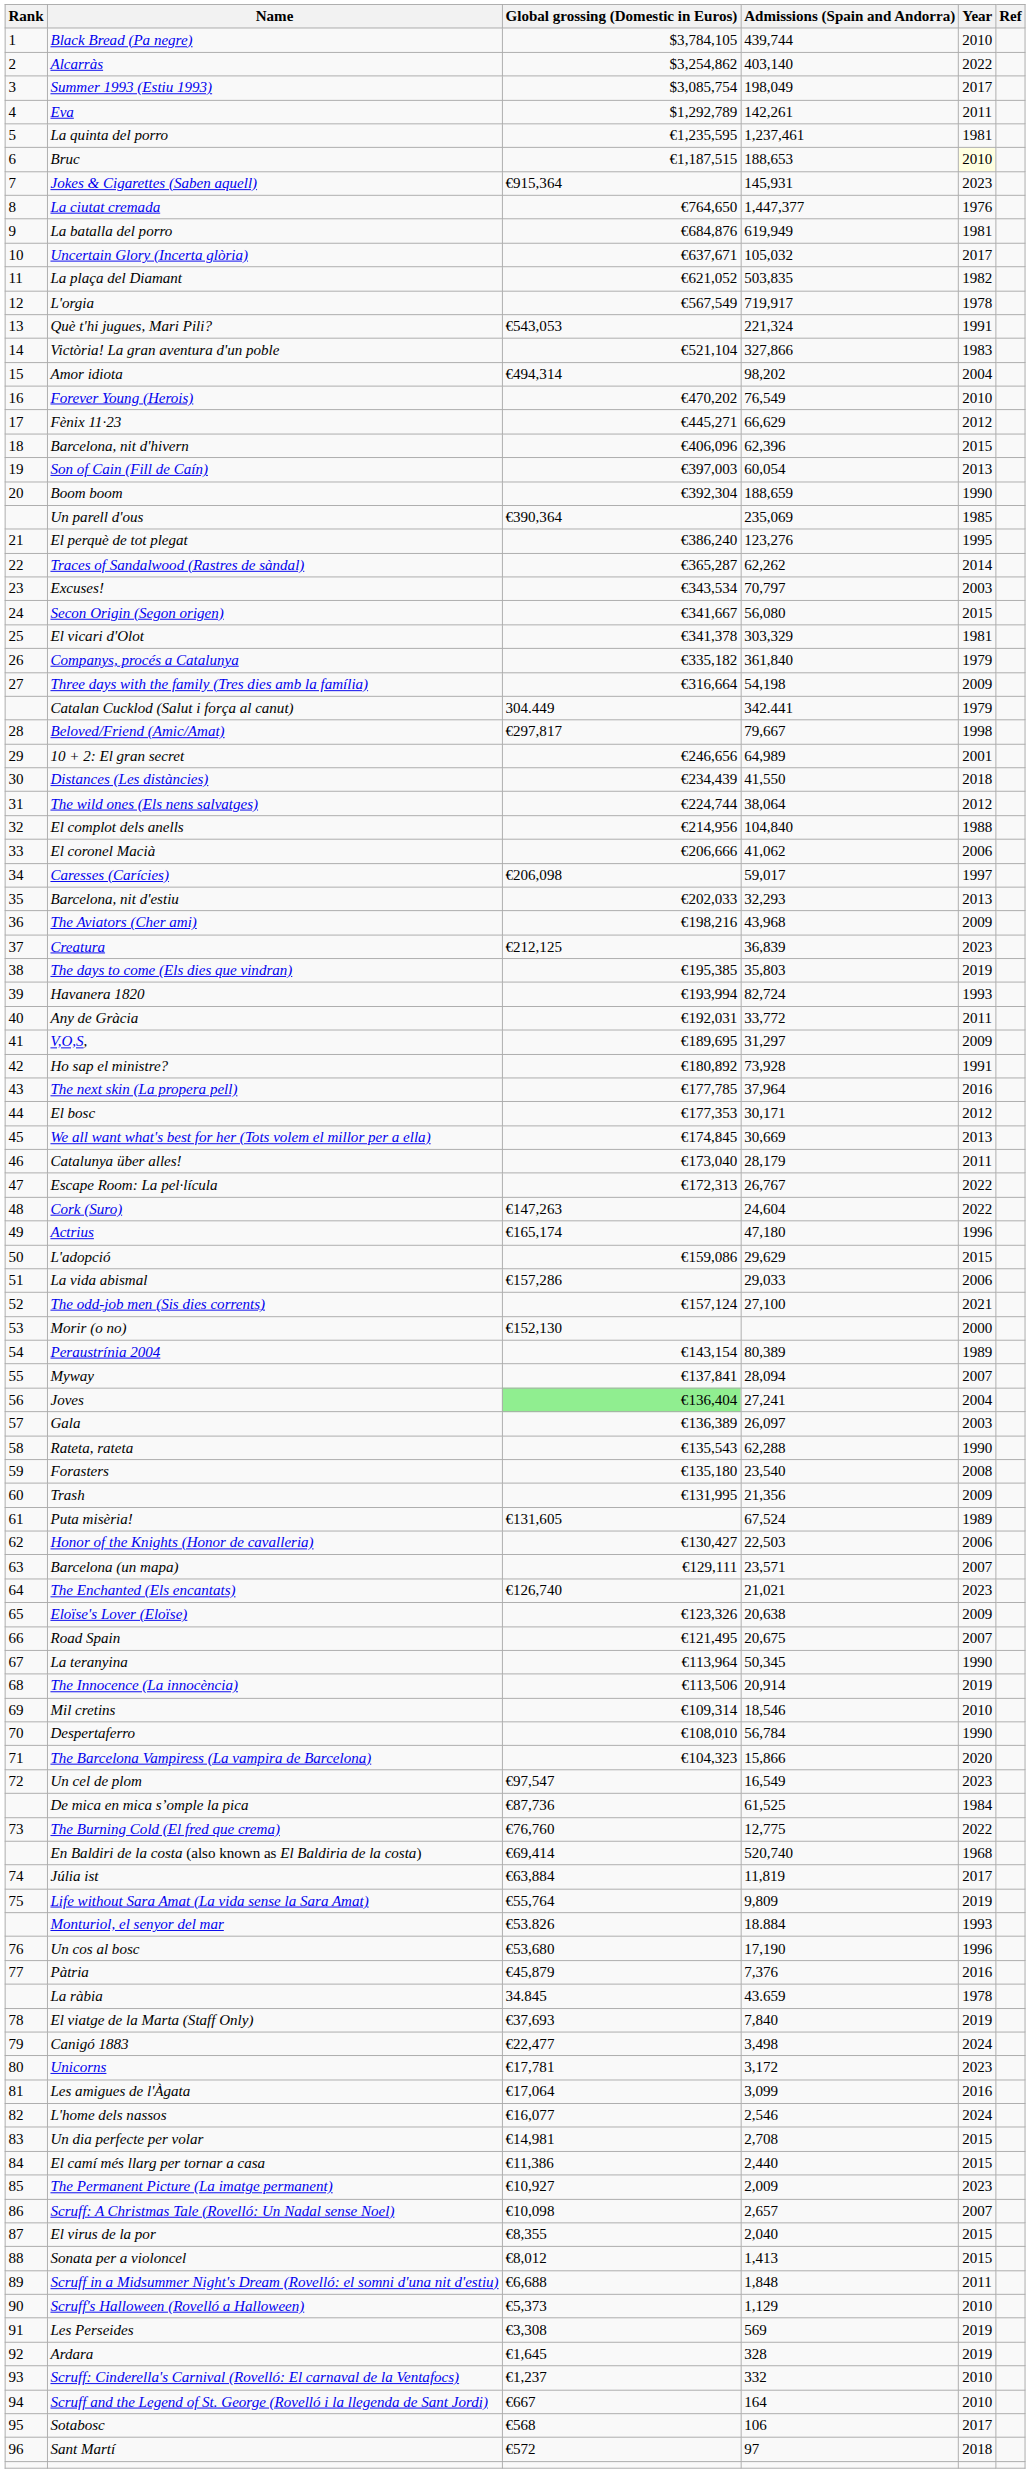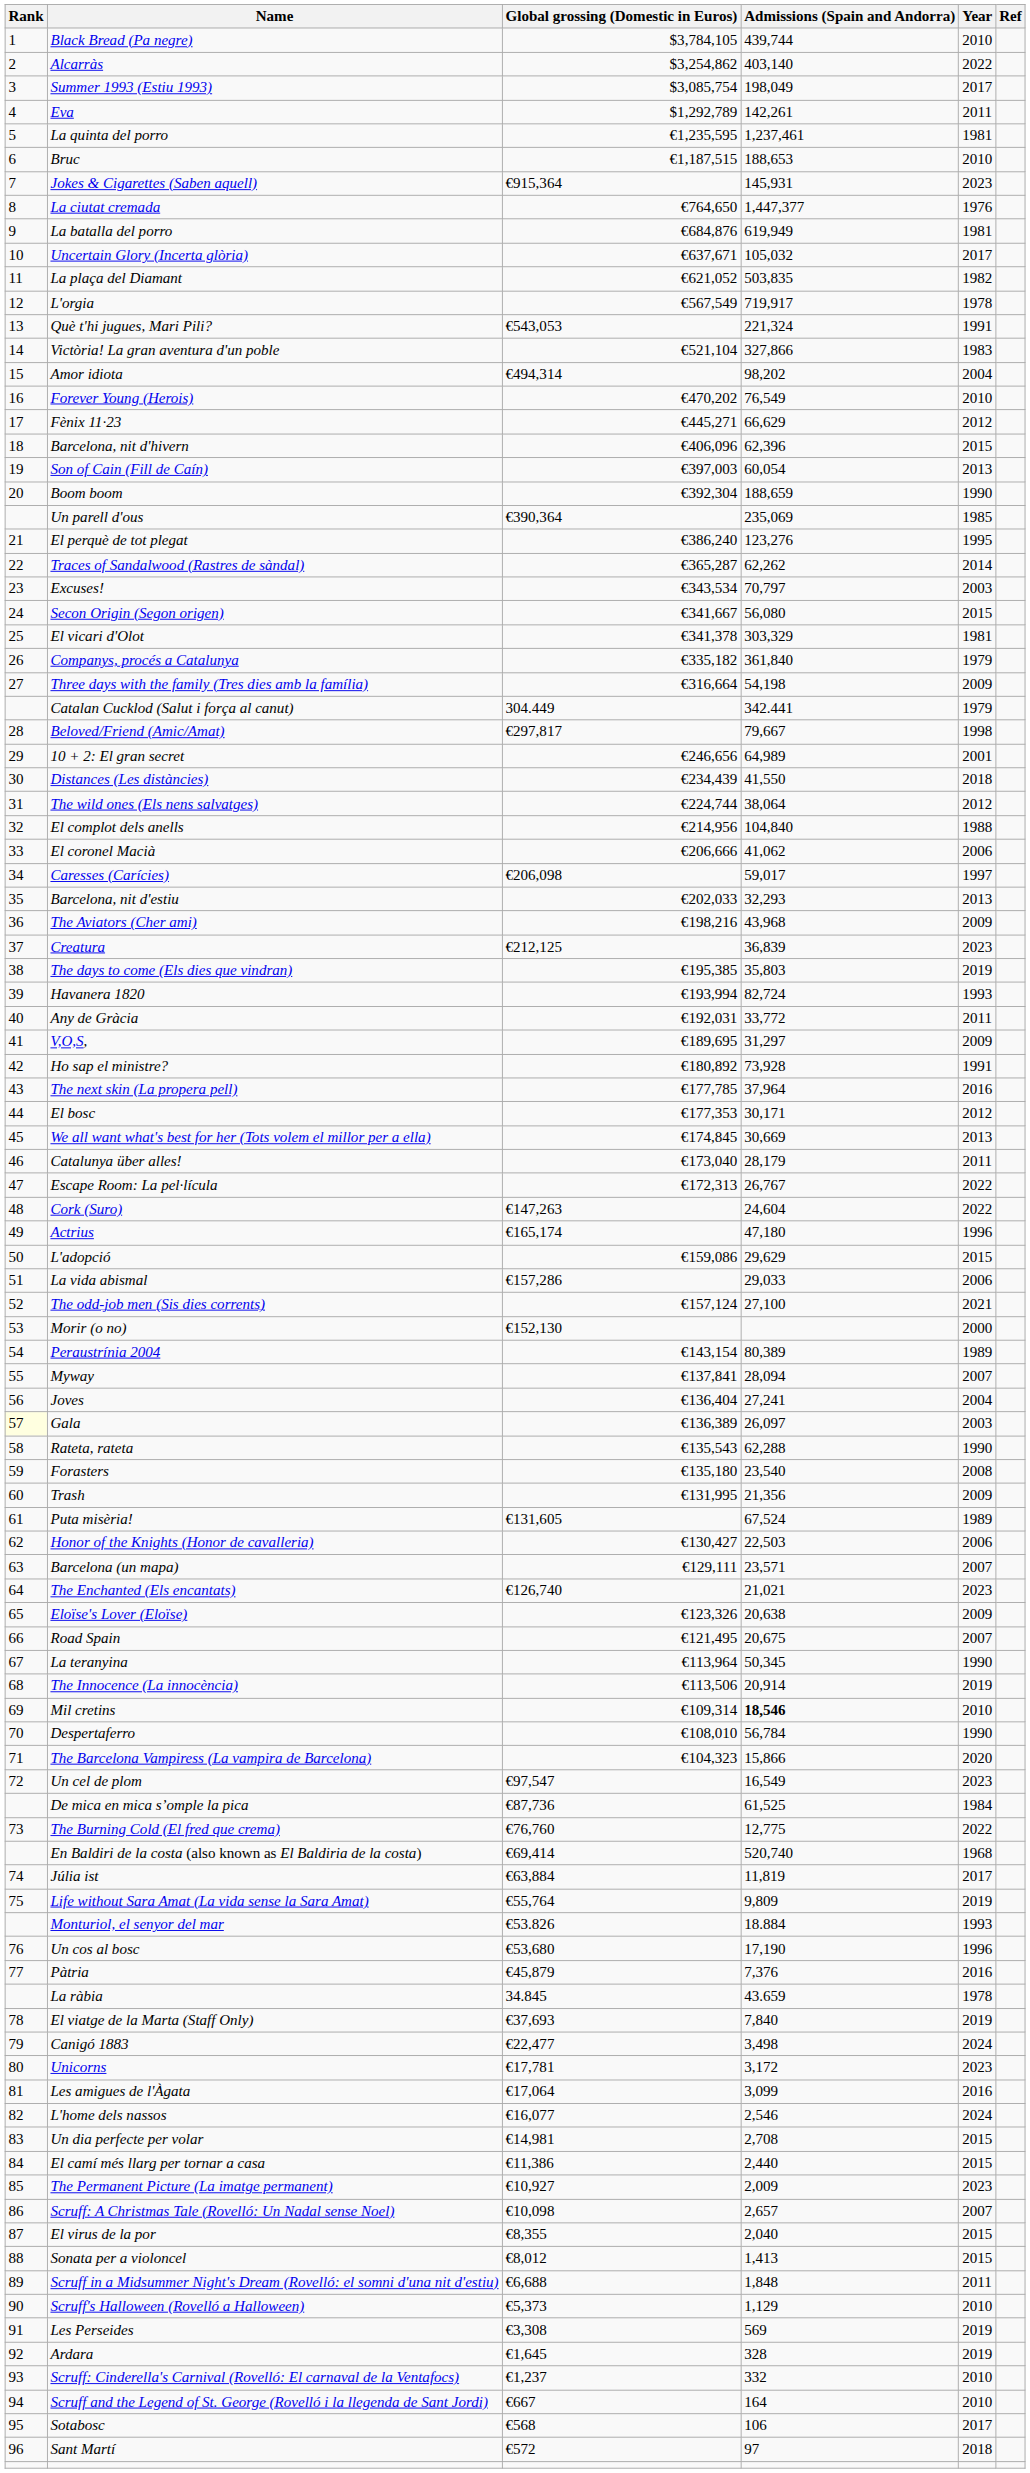Bruc | Year: lightyellow background -> no background
Joves | Global grossing (Domestic in Euros): lightgreen background -> no background
Gala | Rank: no background -> lightyellow background
Mil cretins | Admissions (Spain and Andorra): normal -> bold
